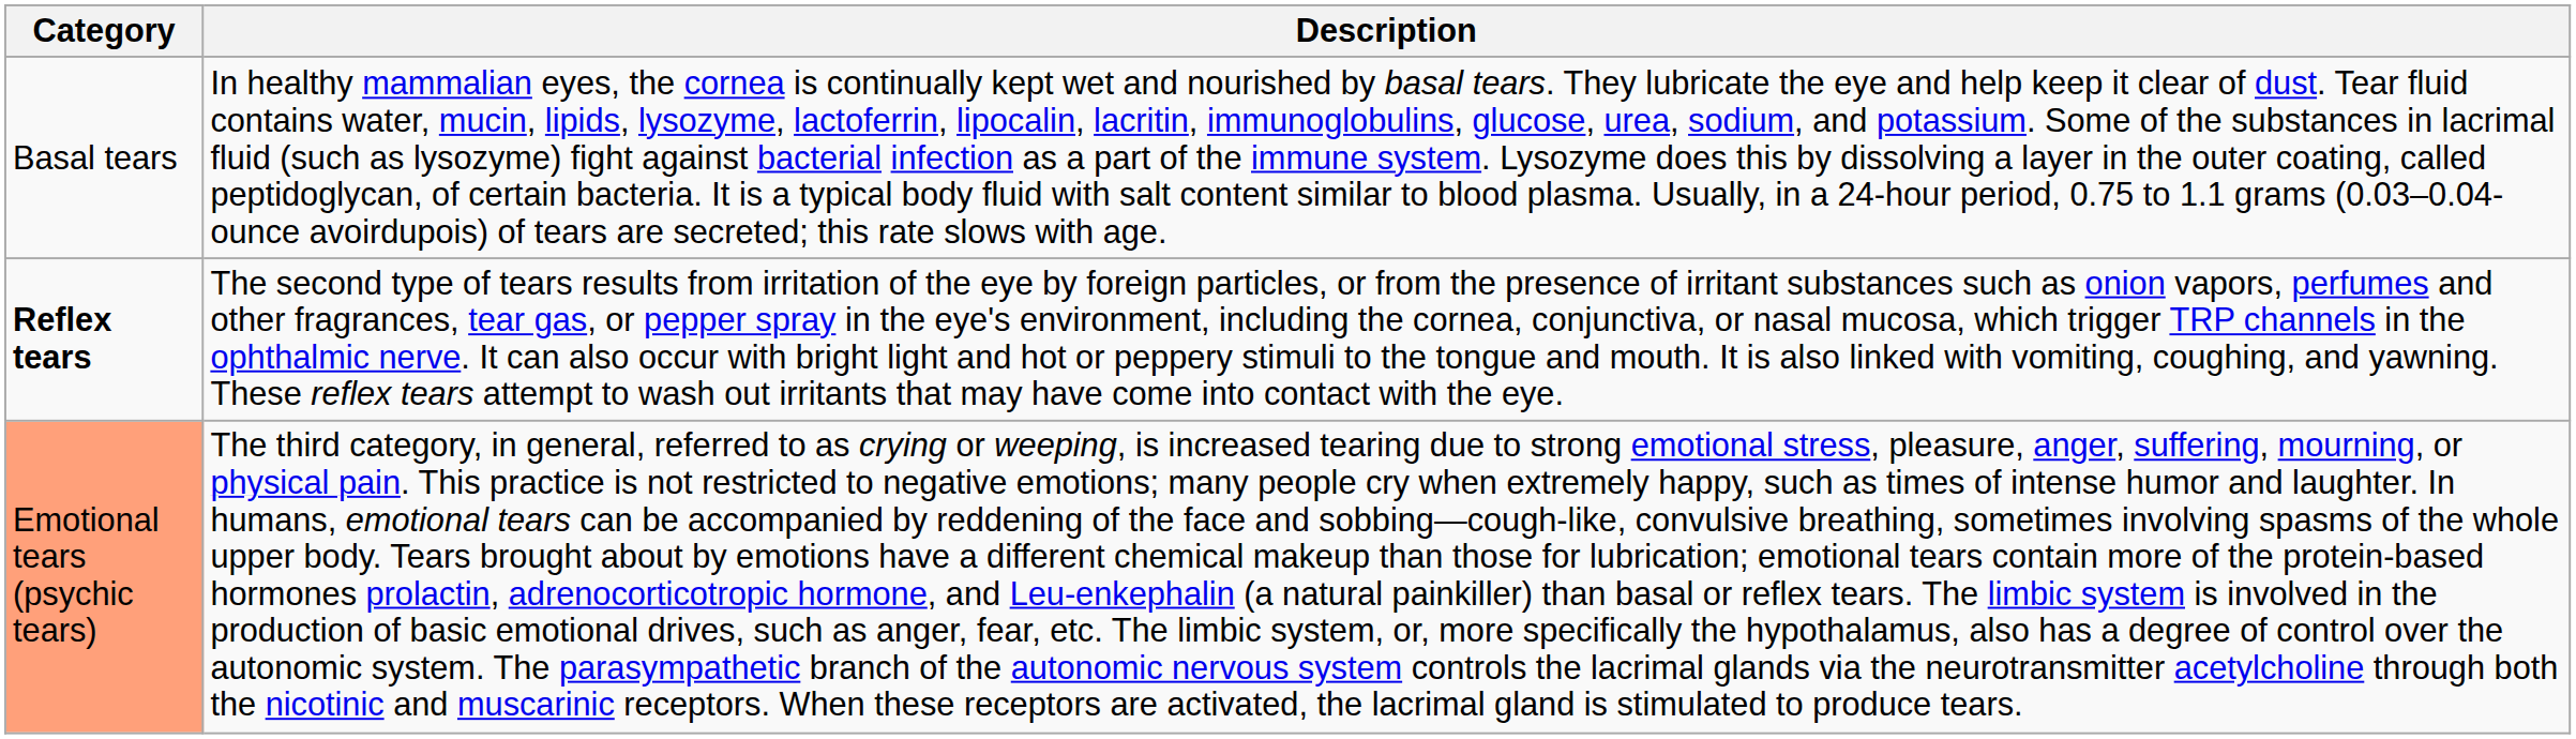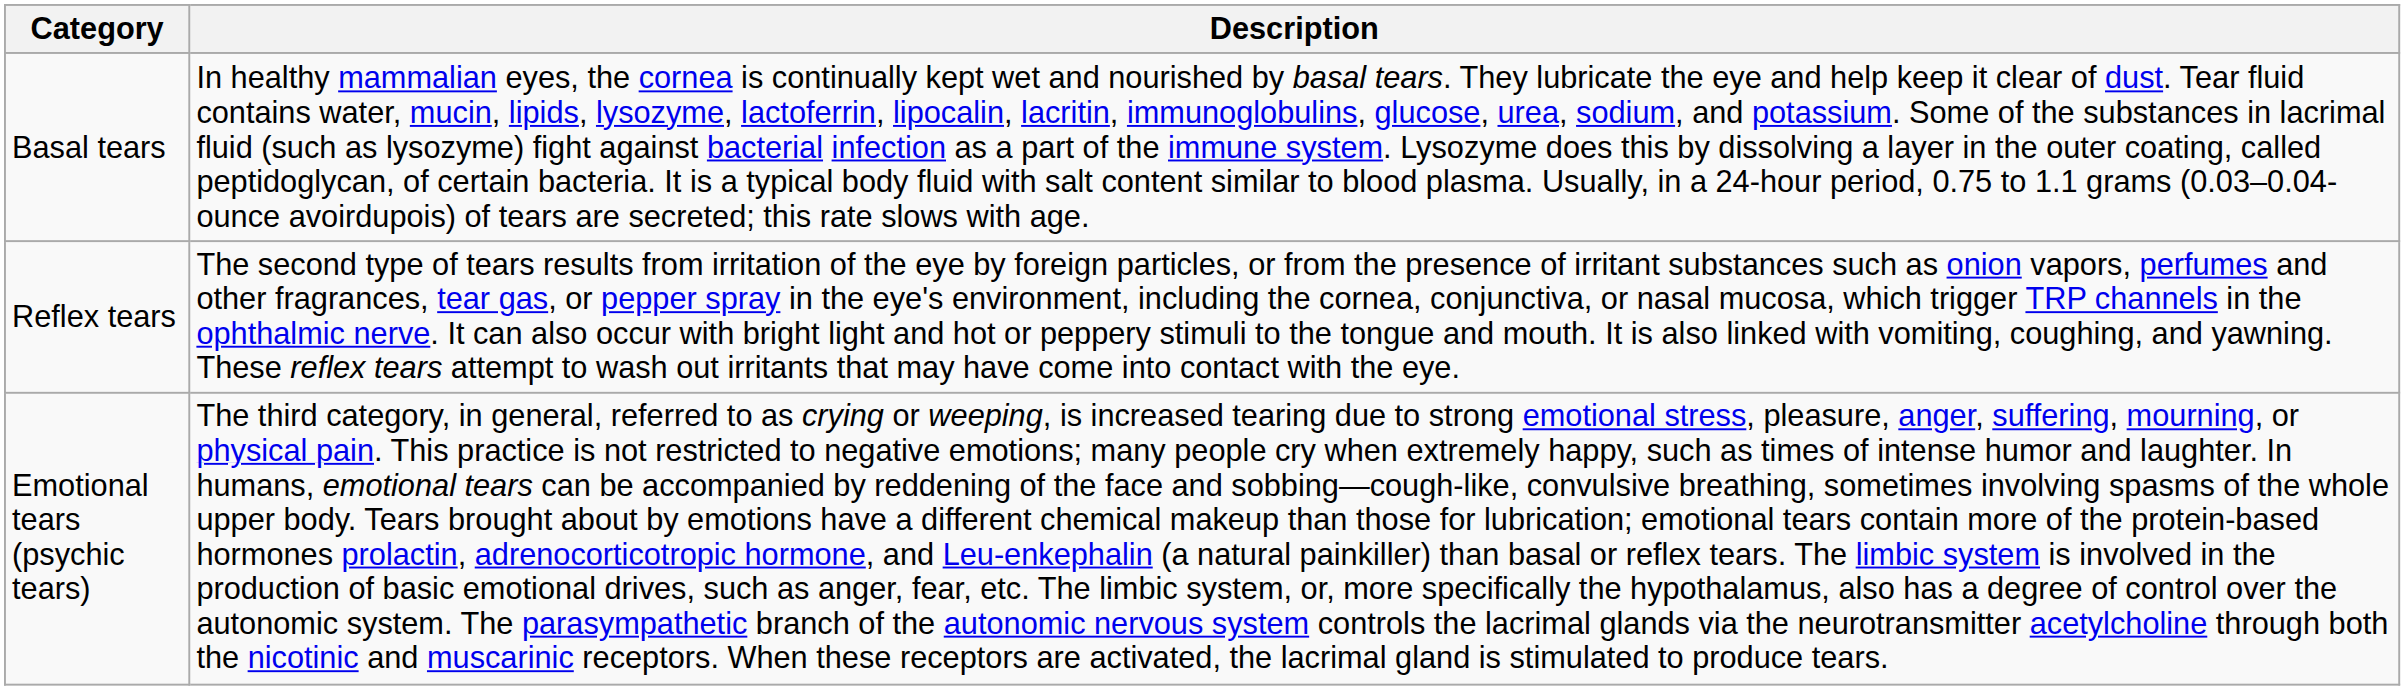Reflex tears | Category: bold -> normal
Emotional tears (psychic tears) | Category: lightsalmon background -> no background
